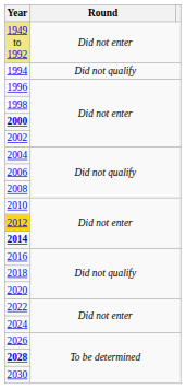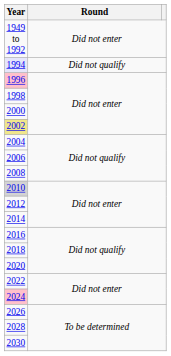1949 to 1992 | Year: khaki background -> no background
1994 | Year: no background -> lavender background
1996 | Year: no background -> pink background
2000 | Year: bold -> normal
2002 | Year: no background -> khaki background
2010 | Year: no background -> lightgrey background
2012 | Year: gold background -> no background
2014 | Year: bold -> normal
2024 | Year: no background -> pink background
2028 | Year: bold -> normal
